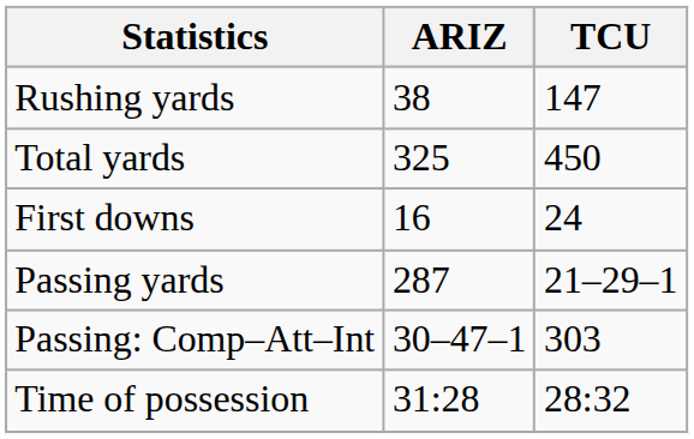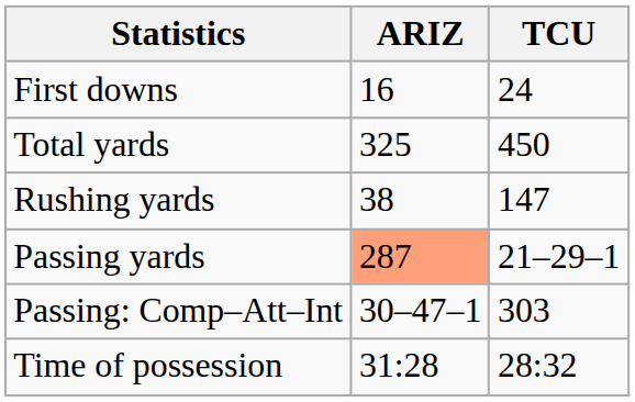rows swapped: First downs <-> Rushing yards
Passing yards | ARIZ: no background -> lightsalmon background
